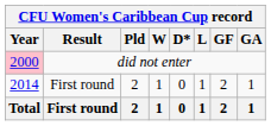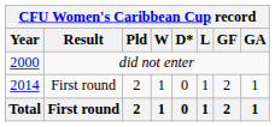did not enter | Year: pink background -> no background
